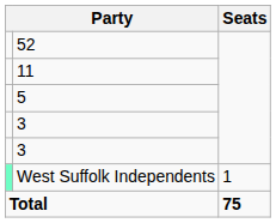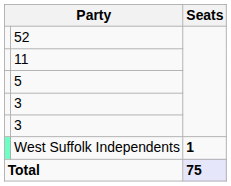West Suffolk Independents | Seats: normal -> bold
Total | Seats: no background -> lavender background
